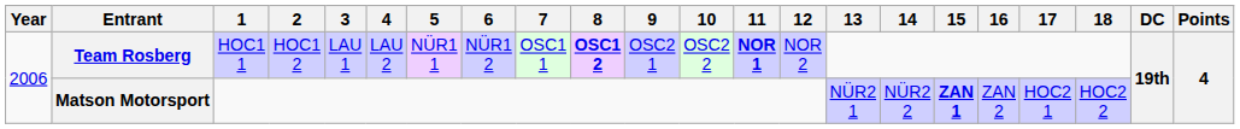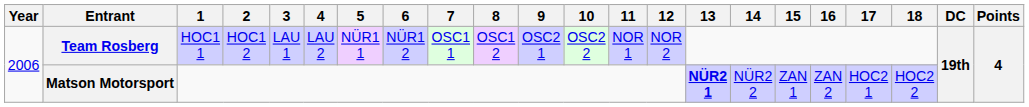Team Rosberg | 8: bold -> normal
Team Rosberg | 11: bold -> normal
Matson Motorsport | 13: normal -> bold
Matson Motorsport | 15: bold -> normal
